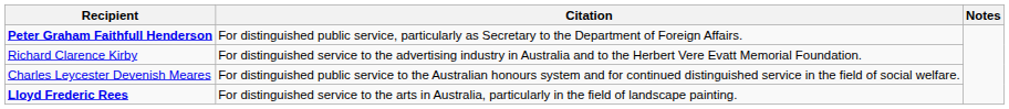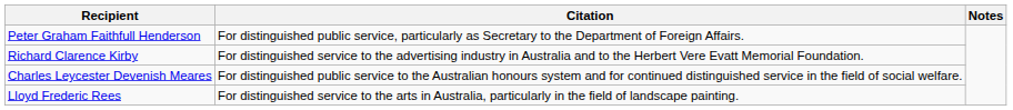Peter Graham Faithfull Henderson | Recipient: bold -> normal
Lloyd Frederic Rees | Recipient: bold -> normal
